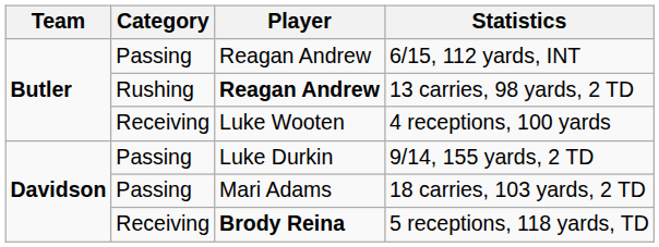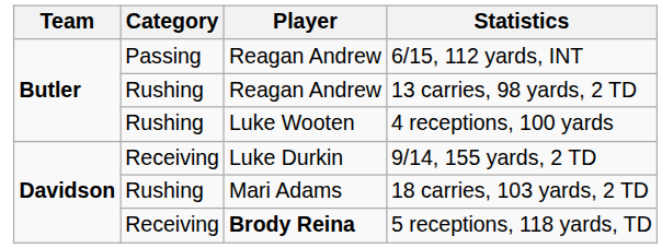13 carries, 98 yards, 2 TD | Player: bold -> normal
4 receptions, 100 yards | Category: Receiving -> Rushing
9/14, 155 yards, 2 TD | Category: Passing -> Receiving
18 carries, 103 yards, 2 TD | Category: Passing -> Rushing
